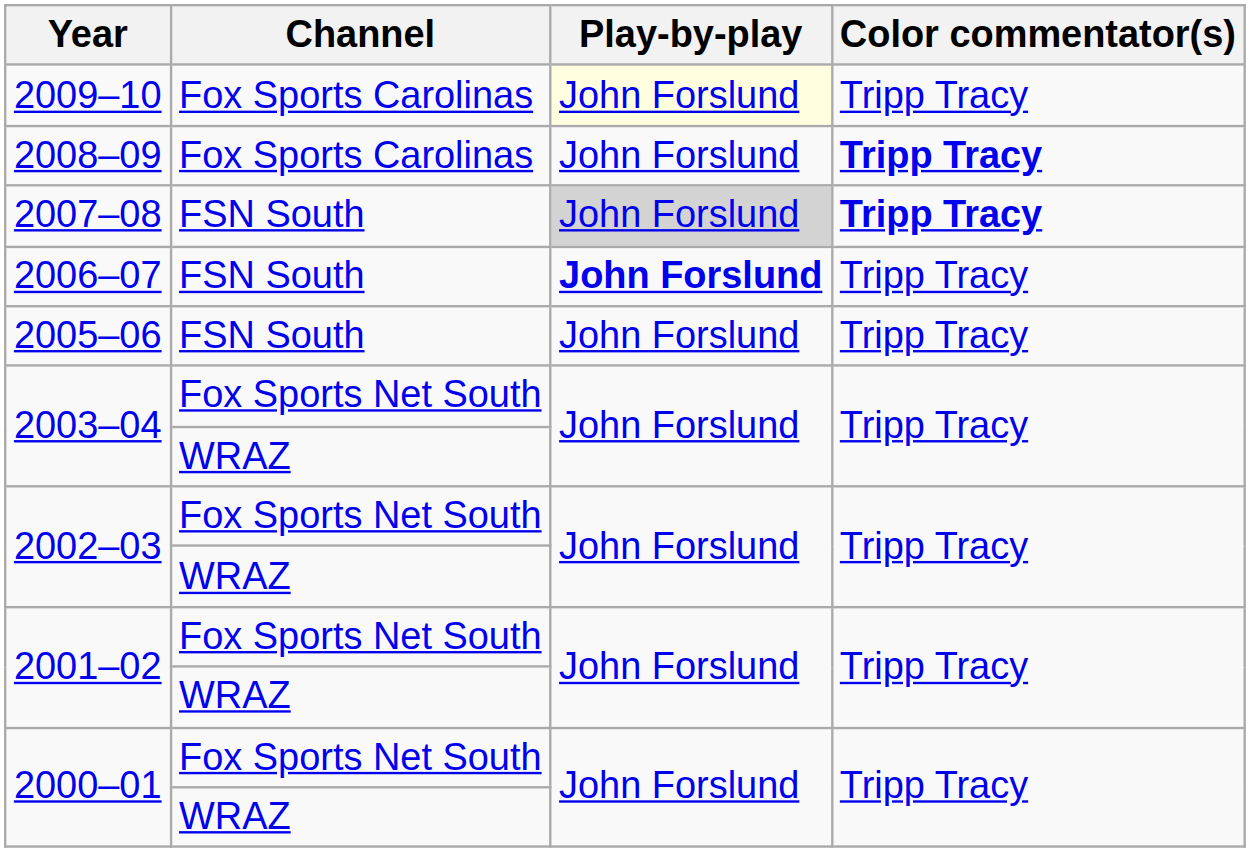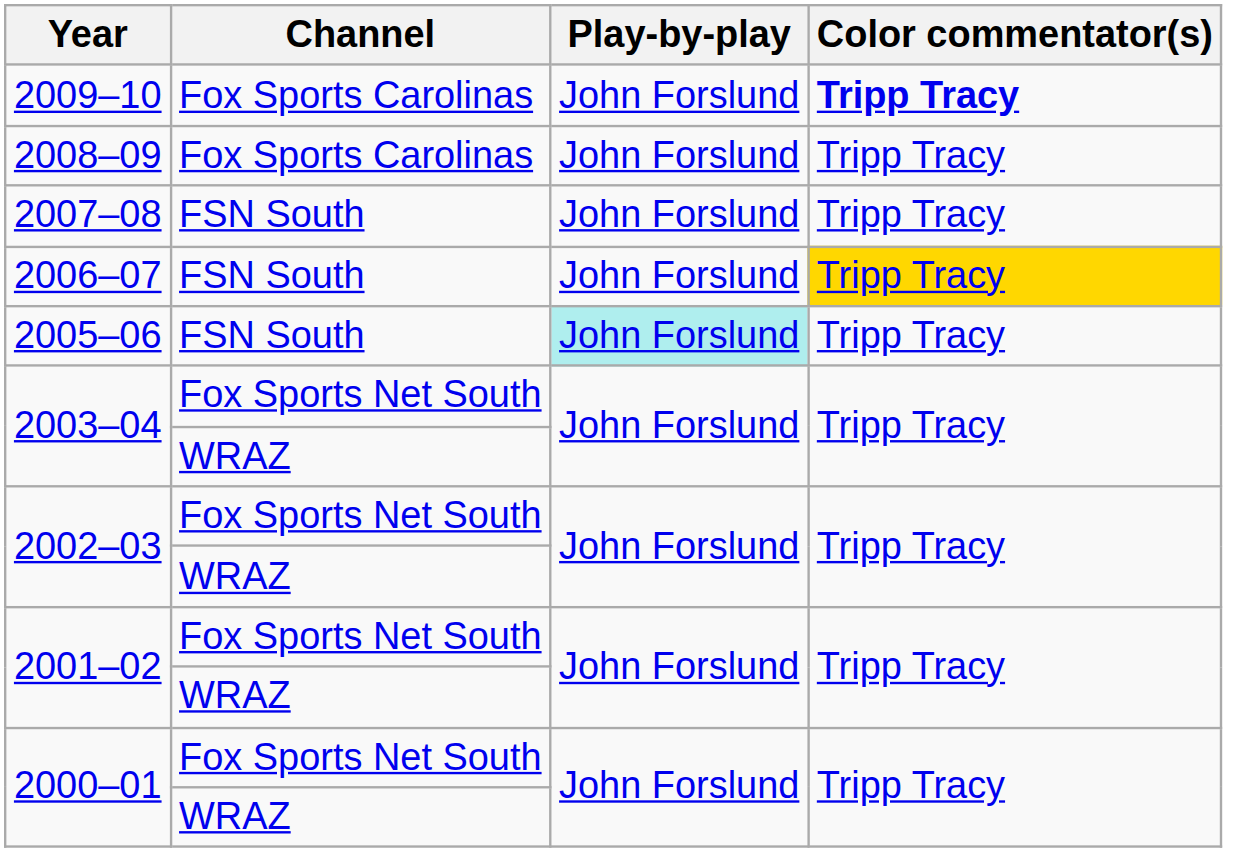2009–10 | Play-by-play: lightyellow background -> no background
2009–10 | Color commentator(s): normal -> bold
2008–09 | Color commentator(s): bold -> normal
2007–08 | Play-by-play: lightgrey background -> no background
2007–08 | Color commentator(s): bold -> normal
2006–07 | Play-by-play: bold -> normal
2006–07 | Color commentator(s): no background -> gold background
2005–06 | Play-by-play: no background -> paleturquoise background
